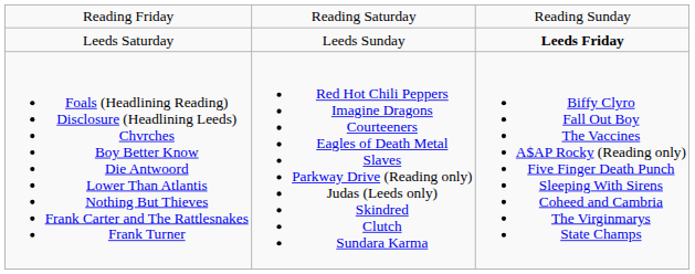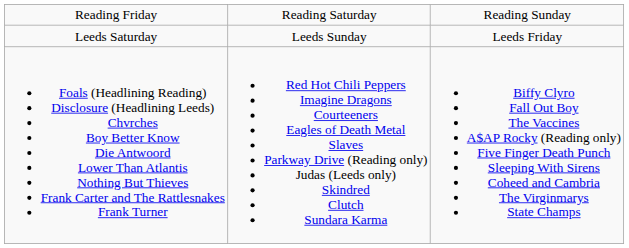Leeds Saturday | column 3: bold -> normal
